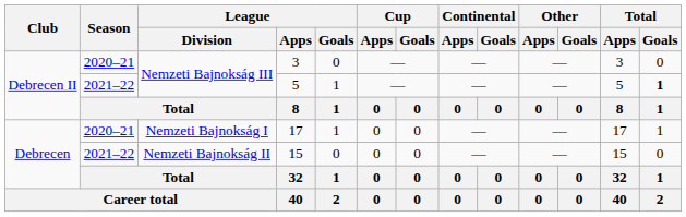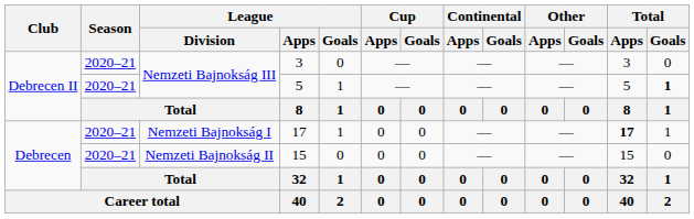row 4 | Season: 2021–22 -> 2020–21
row 6 | Total / Apps: normal -> bold
row 7 | Season: 2021–22 -> 2020–21
